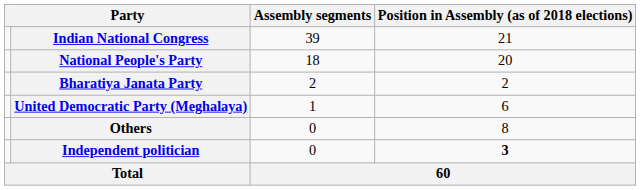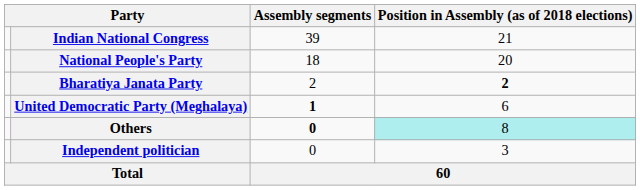Bharatiya Janata Party | Position in Assembly (as of 2018 elections): normal -> bold
United Democratic Party (Meghalaya) | Assembly segments: normal -> bold
Others | Assembly segments: normal -> bold
Others | Position in Assembly (as of 2018 elections): no background -> paleturquoise background
Independent politician | Position in Assembly (as of 2018 elections): bold -> normal
